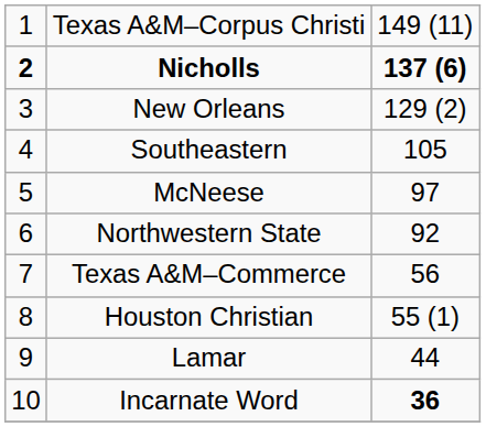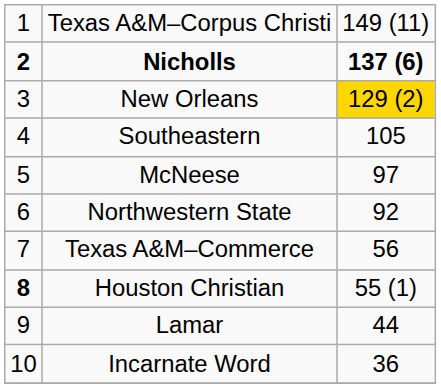New Orleans | column 3: no background -> gold background
Houston Christian | column 1: normal -> bold
Incarnate Word | column 3: bold -> normal
